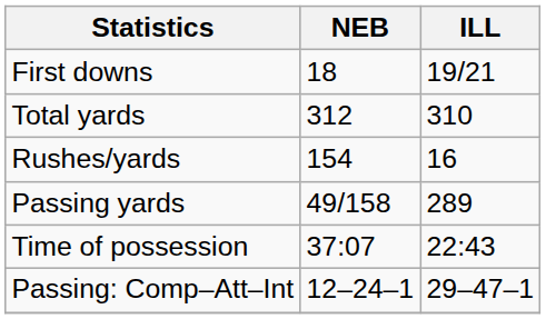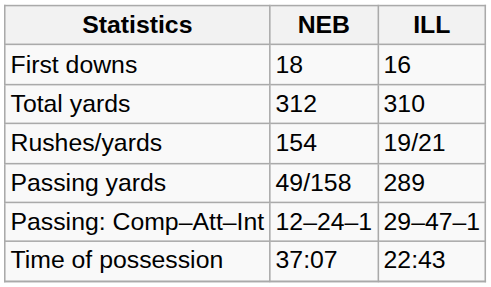First downs | ILL: 19/21 -> 16
Rushes/yards | ILL: 16 -> 19/21
rows swapped: Passing: Comp–Att–Int <-> Time of possession
